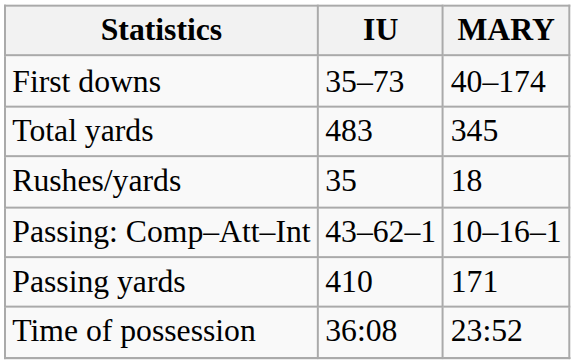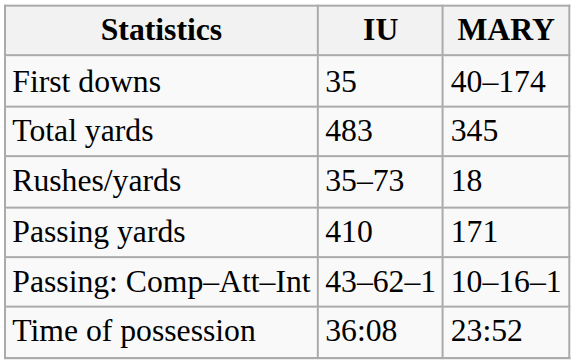First downs | IU: 35–73 -> 35
Rushes/yards | IU: 35 -> 35–73
rows swapped: Passing yards <-> Passing: Comp–Att–Int
